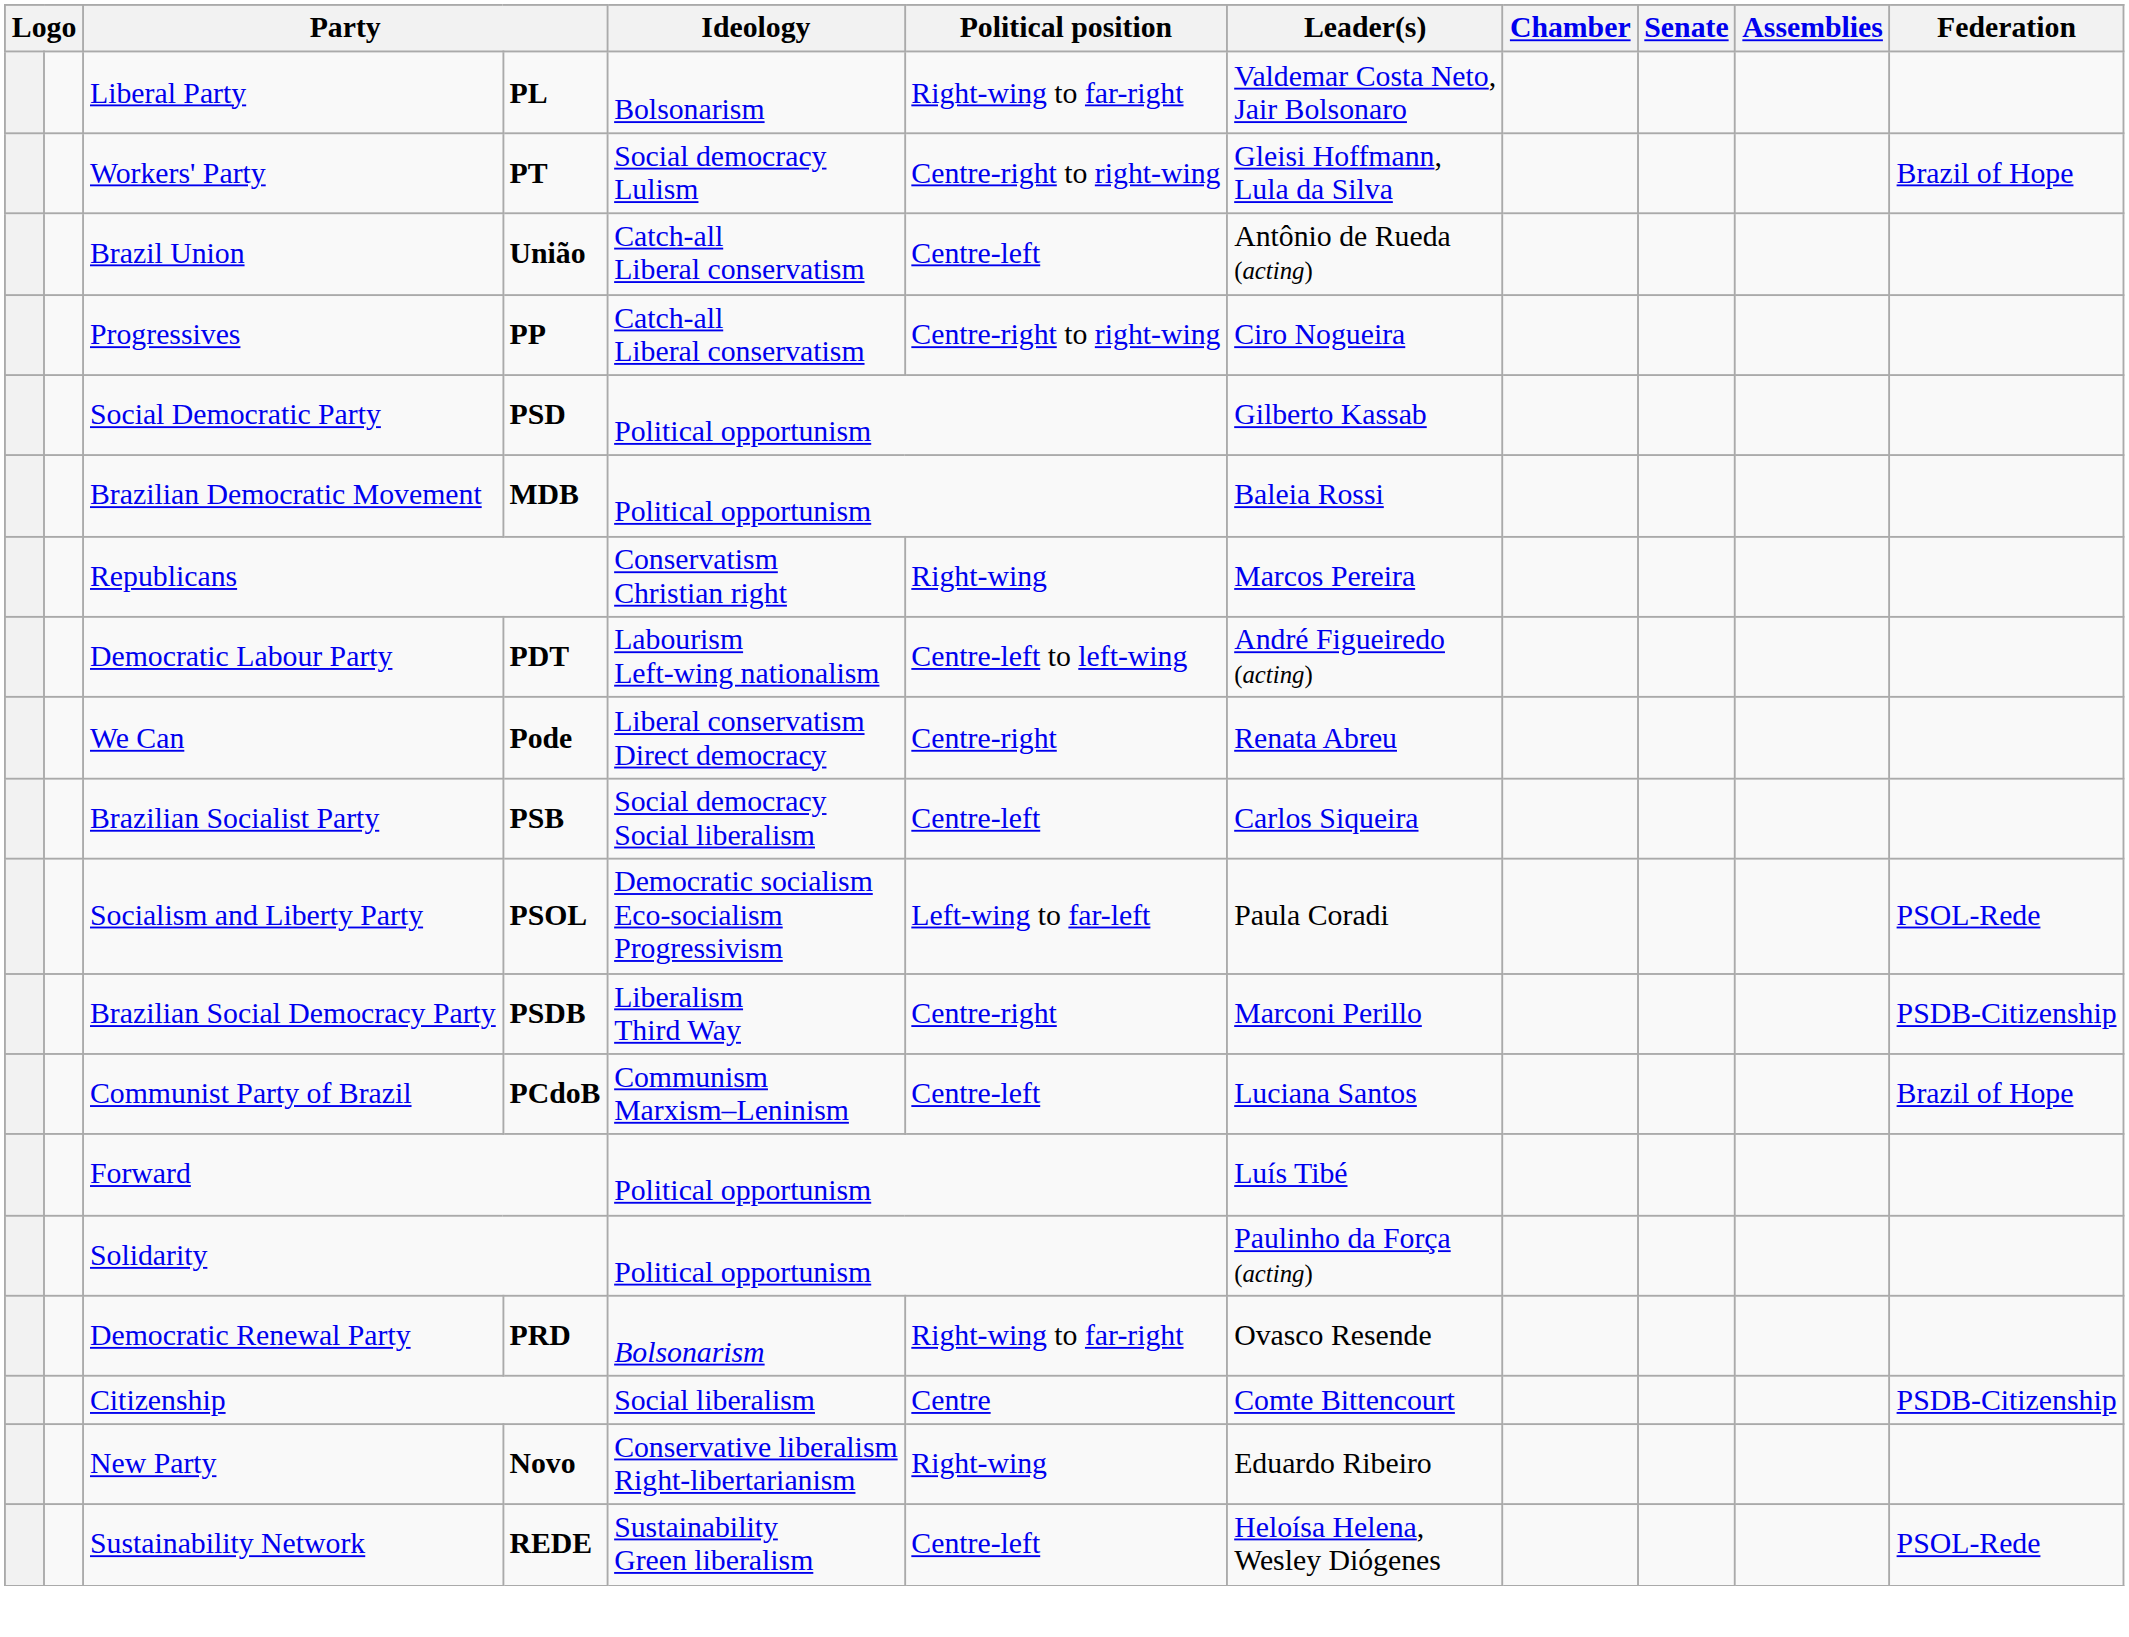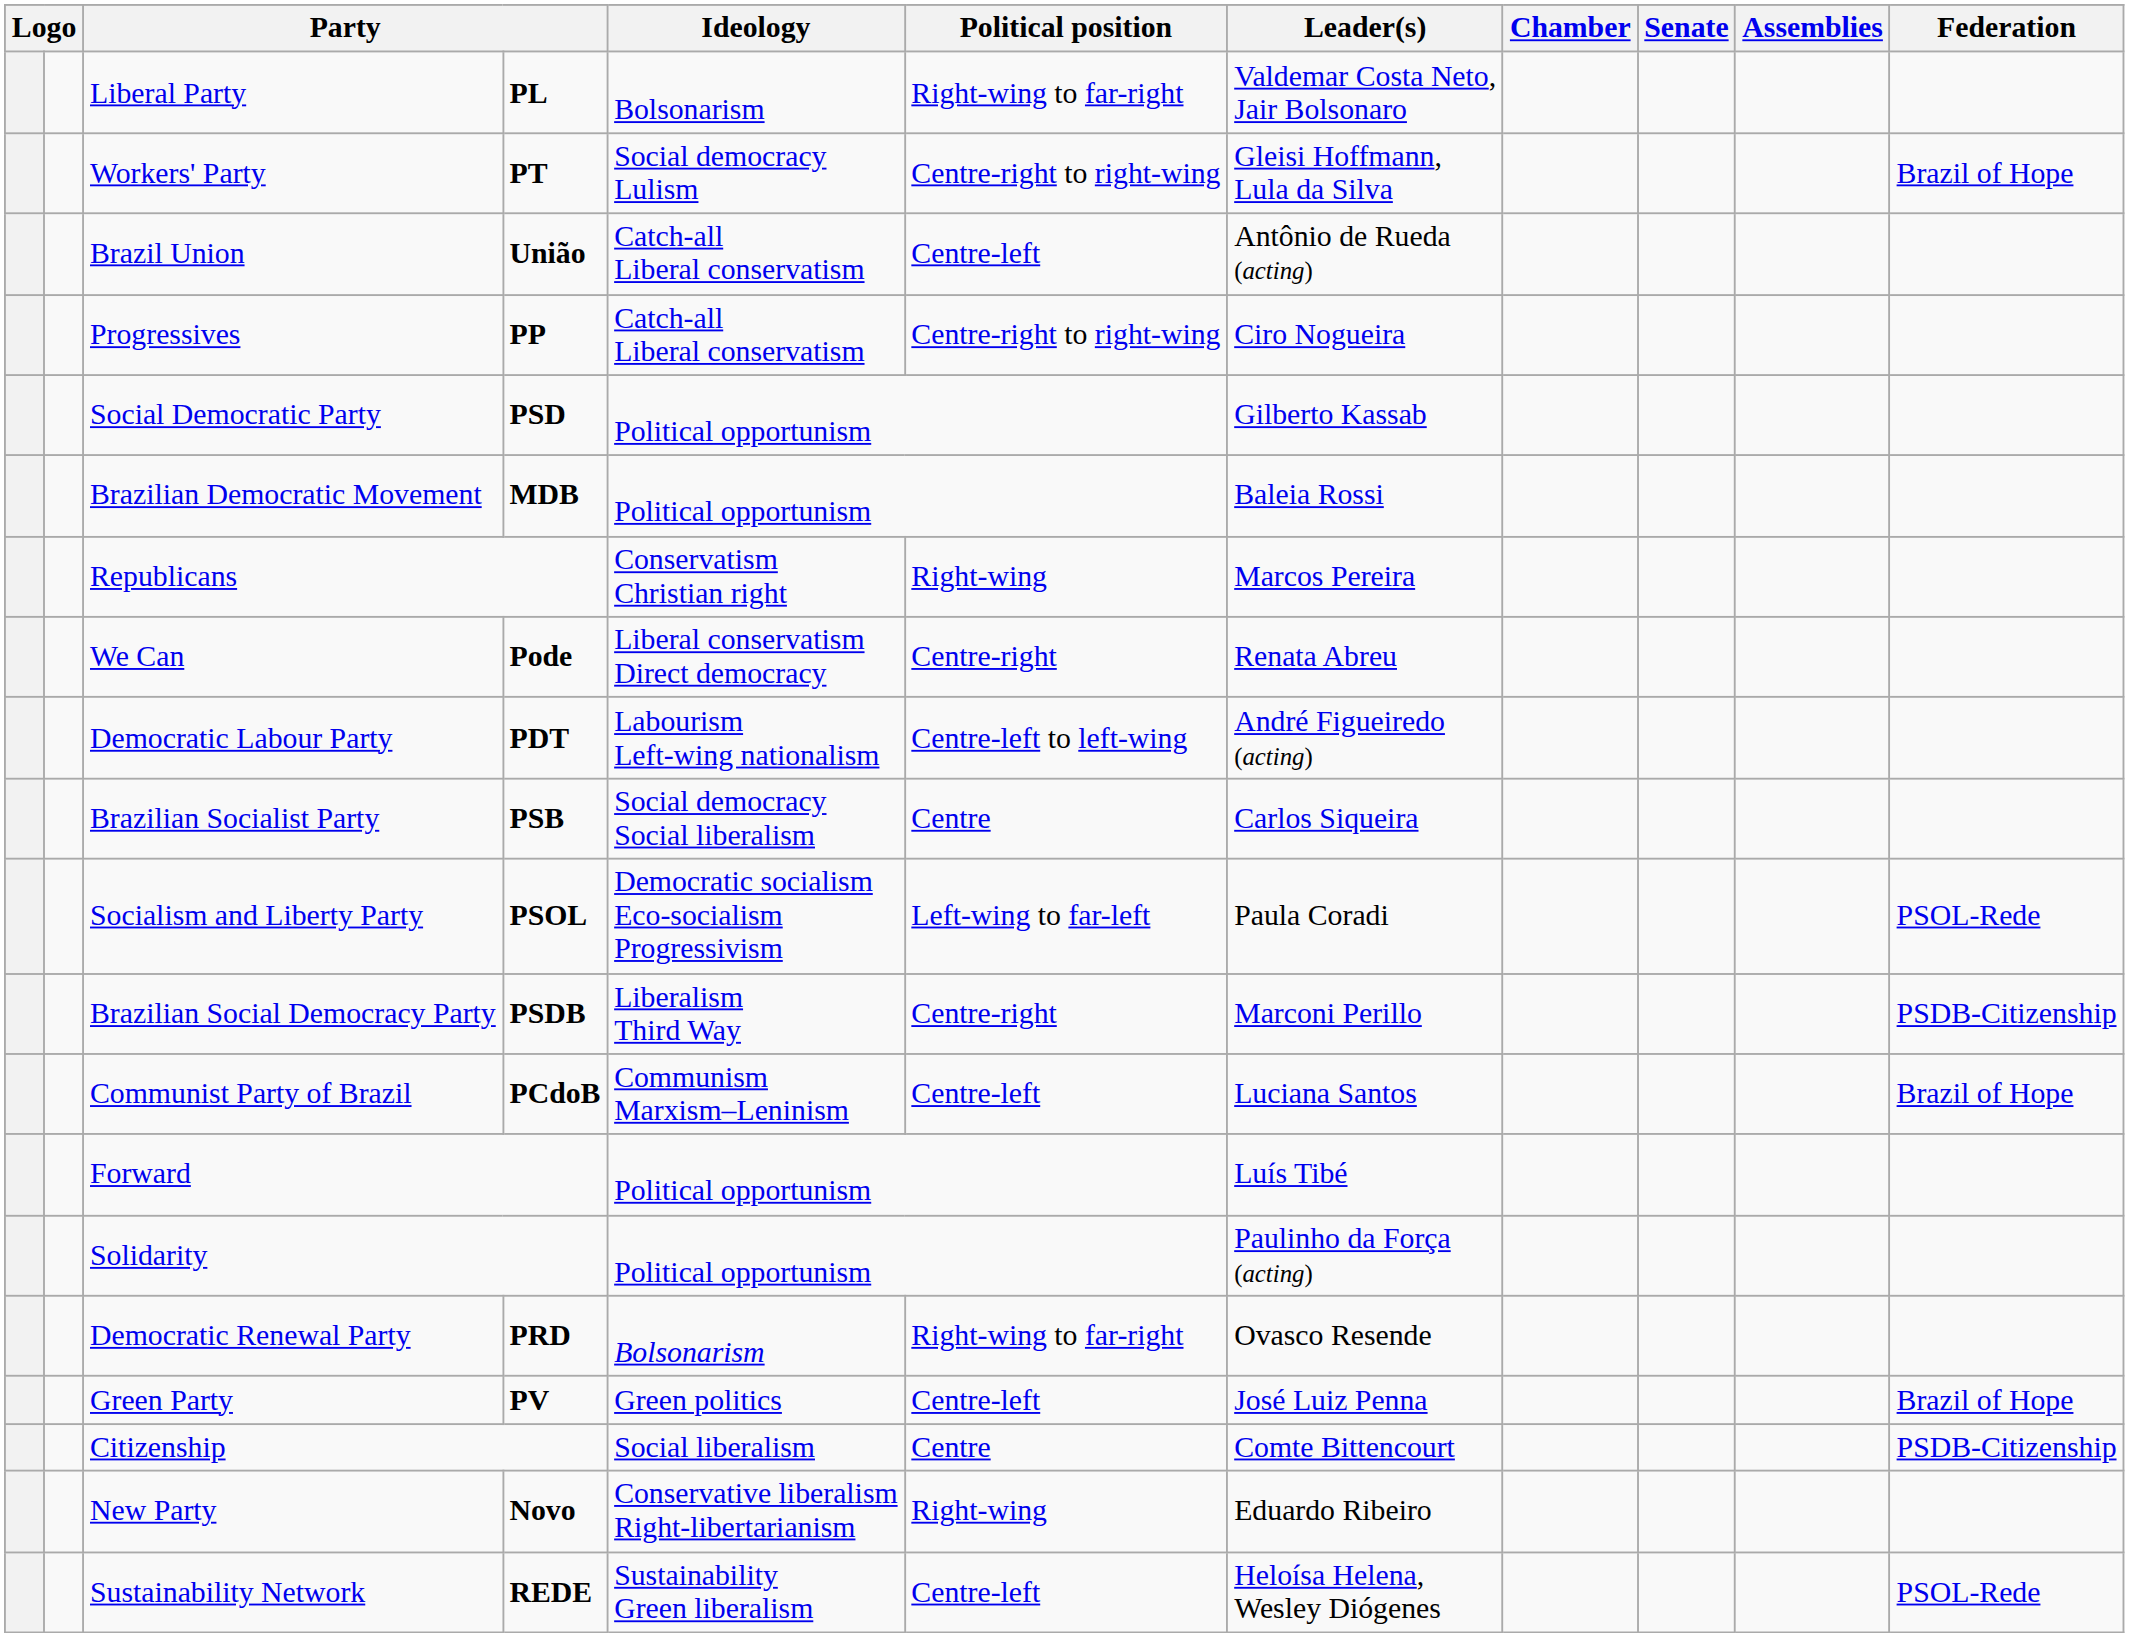rows swapped: Democratic Labour Party <-> We Can
Brazilian Socialist Party | Political position: Centre-left -> Centre
+ row: Green Party | PV | Green politics | Centre-left | José Luiz Penna | Brazil of Hope
